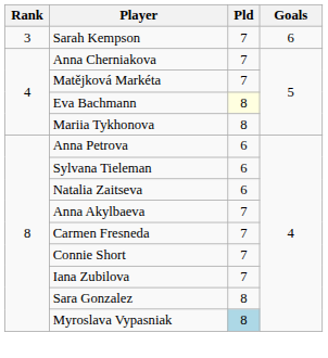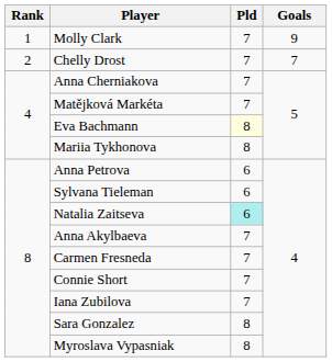+ row: 1 | Molly Clark | 7 | 9
+ row: 2 | Chelly Drost | 7 | 7
- row: 3 | Sarah Kempson | 7 | 6
Natalia Zaitseva | Pld: no background -> paleturquoise background
Myroslava Vypasniak | Pld: lightblue background -> no background
